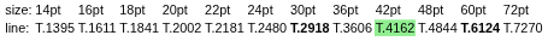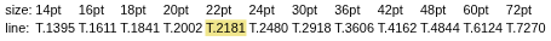line: | column 6: no background -> khaki background
line: | column 8: bold -> normal
line: | column 10: lightgreen background -> no background
line: | column 12: bold -> normal
